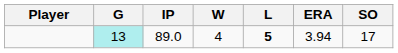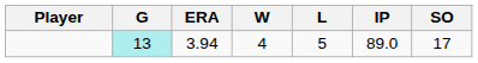columns swapped: IP <-> ERA
row 2 | L: bold -> normal
